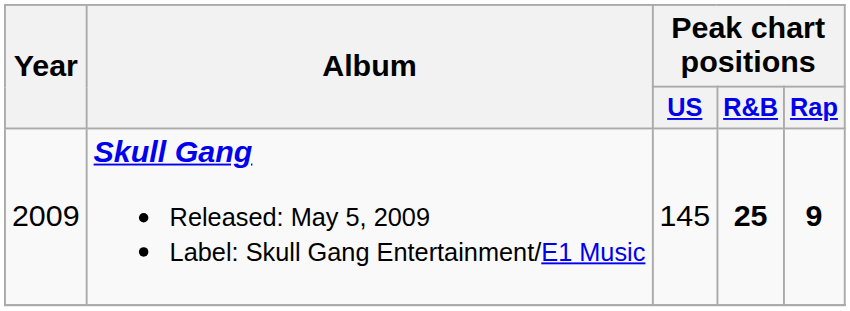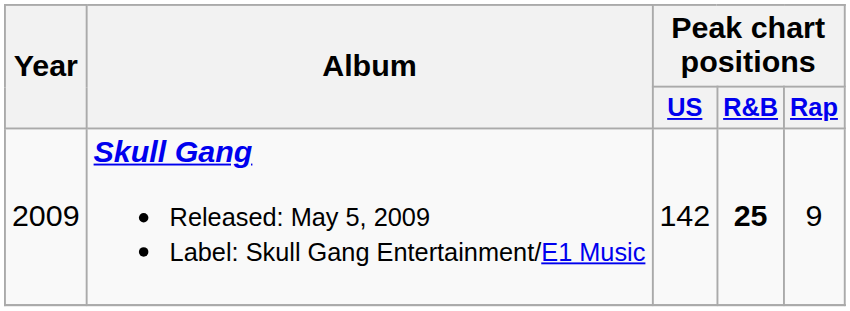row 3 | Peak chart positions / US: 145 -> 142
row 3 | Peak chart positions / Rap: bold -> normal
